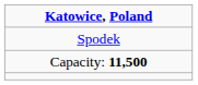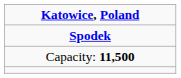row 2 | column 1: normal -> bold
